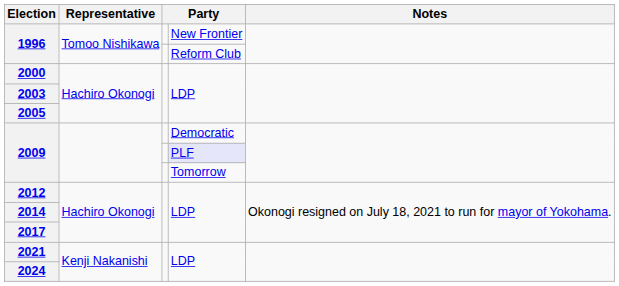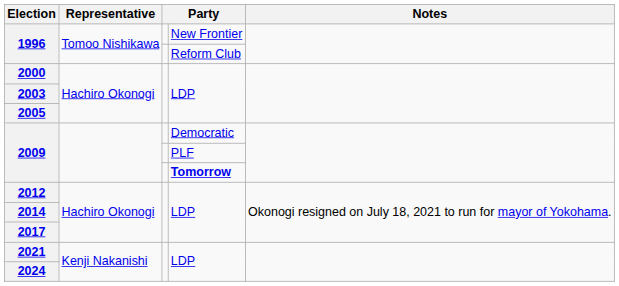PLF | column 4: lavender background -> no background
Tomorrow | column 4: normal -> bold
